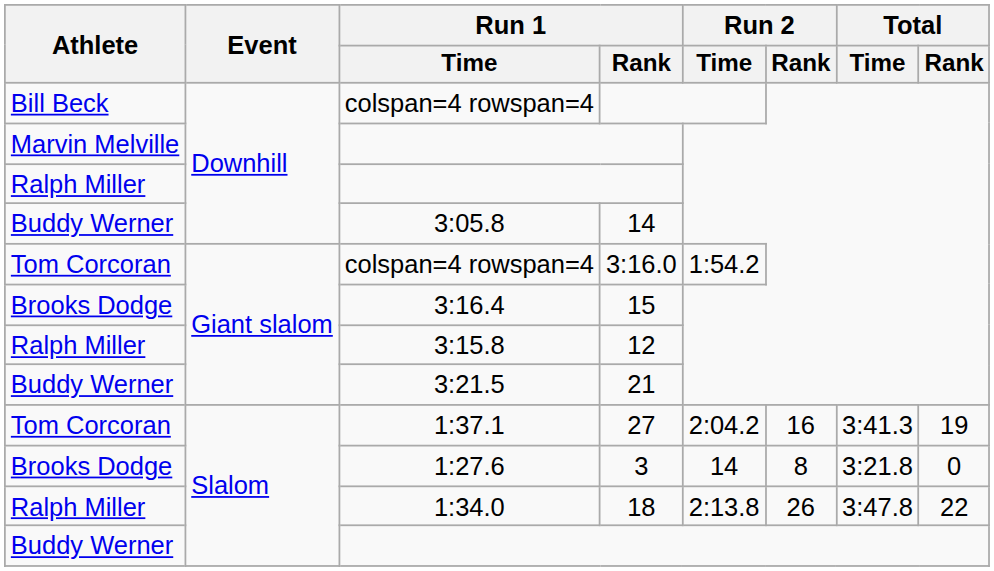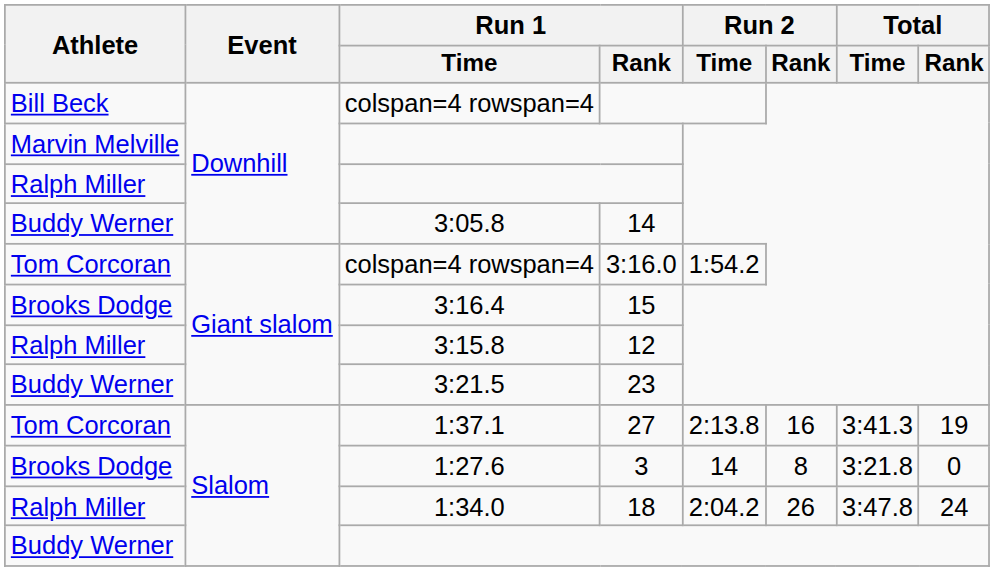3:21.5 | Run 1 / Rank: 21 -> 23
1:37.1 | Run 2 / Time: 2:04.2 -> 2:13.8
1:34.0 | Run 2 / Time: 2:13.8 -> 2:04.2
1:34.0 | Total / Rank: 22 -> 24
